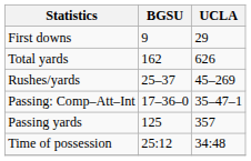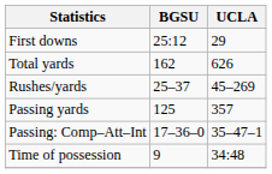First downs | BGSU: 9 -> 25:12
rows swapped: Passing yards <-> Passing: Comp–Att–Int
Time of possession | BGSU: 25:12 -> 9
